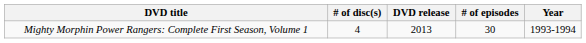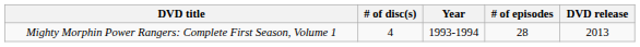columns swapped: Year <-> DVD release
row 2 | # of episodes: 30 -> 28
